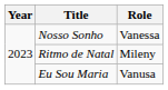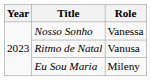Ritmo de Natal | Role: Mileny -> Vanusa
Eu Sou Maria | Role: Vanusa -> Mileny
